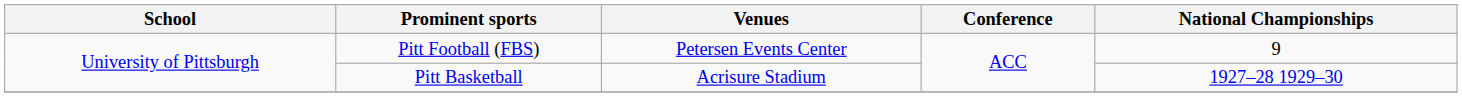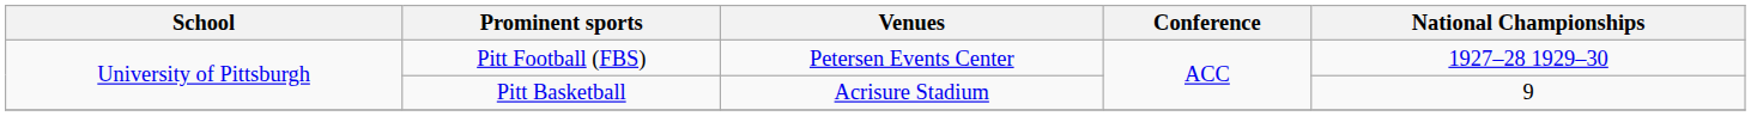Pitt Football (FBS) | National Championships: 9 -> 1927–28 1929–30
Pitt Basketball | National Championships: 1927–28 1929–30 -> 9
